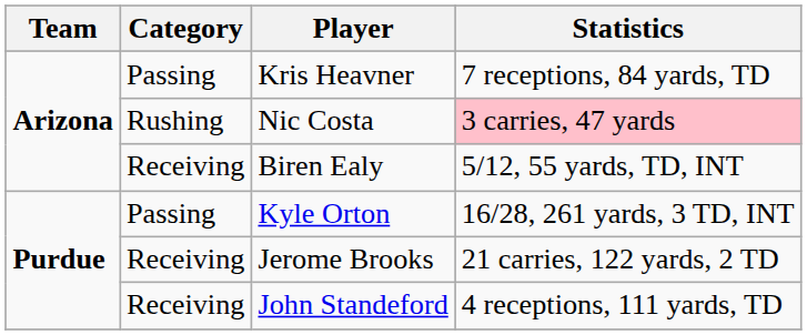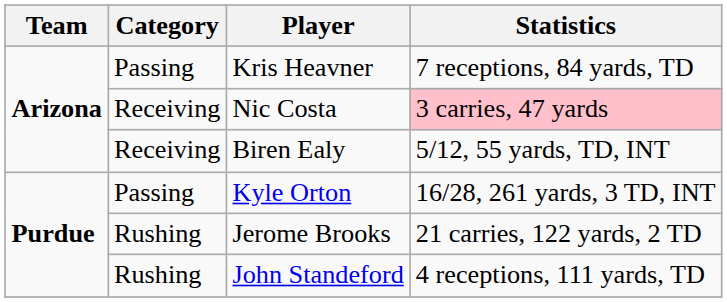Nic Costa | Category: Rushing -> Receiving
Jerome Brooks | Category: Receiving -> Rushing
John Standeford | Category: Receiving -> Rushing
